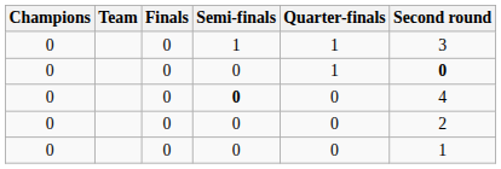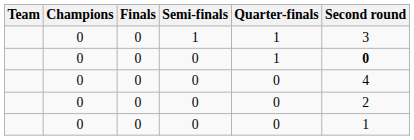columns swapped: Team <-> Champions
row 4 | Semi-finals: bold -> normal
